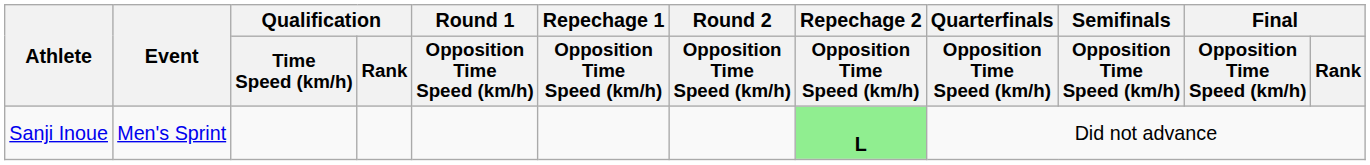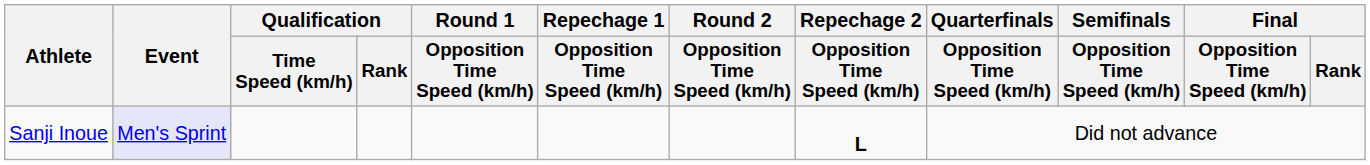Sanji Inoue | Event: no background -> lavender background
Sanji Inoue | Repechage 2 / Opposition Time Speed (km/h): lightgreen background -> no background
